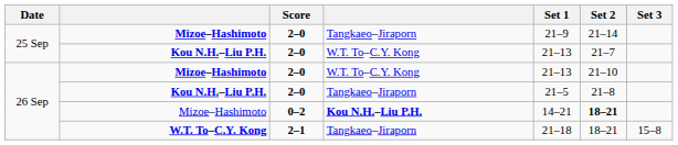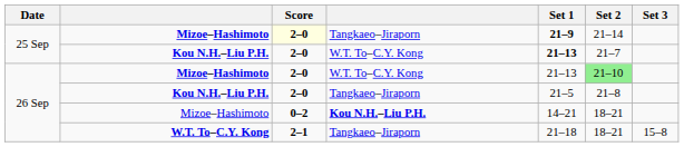Mizoe–Hashimoto / Tangkaeo–Jiraporn | Score: no background -> lightyellow background
Mizoe–Hashimoto / Tangkaeo–Jiraporn | Set 1: normal -> bold
Kou N.H.–Liu P.H. / W.T. To–C.Y. Kong | Set 1: normal -> bold
Mizoe–Hashimoto / W.T. To–C.Y. Kong | Set 2: no background -> lightgreen background
Mizoe–Hashimoto / Kou N.H.–Liu P.H. | Set 2: bold -> normal
